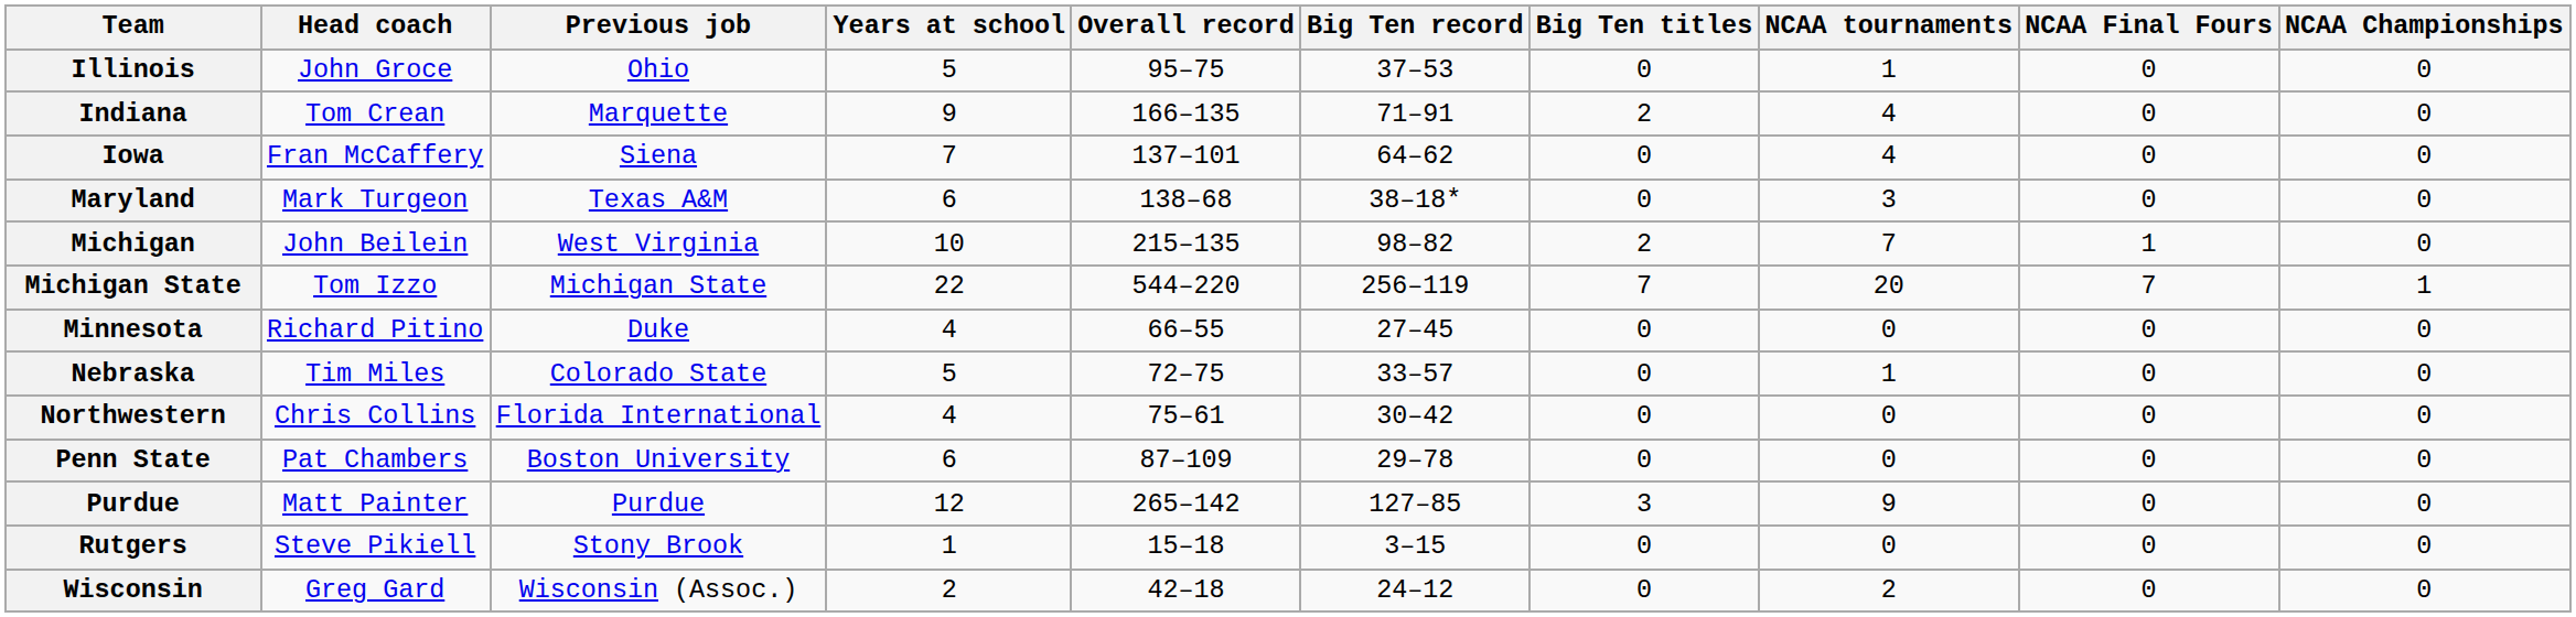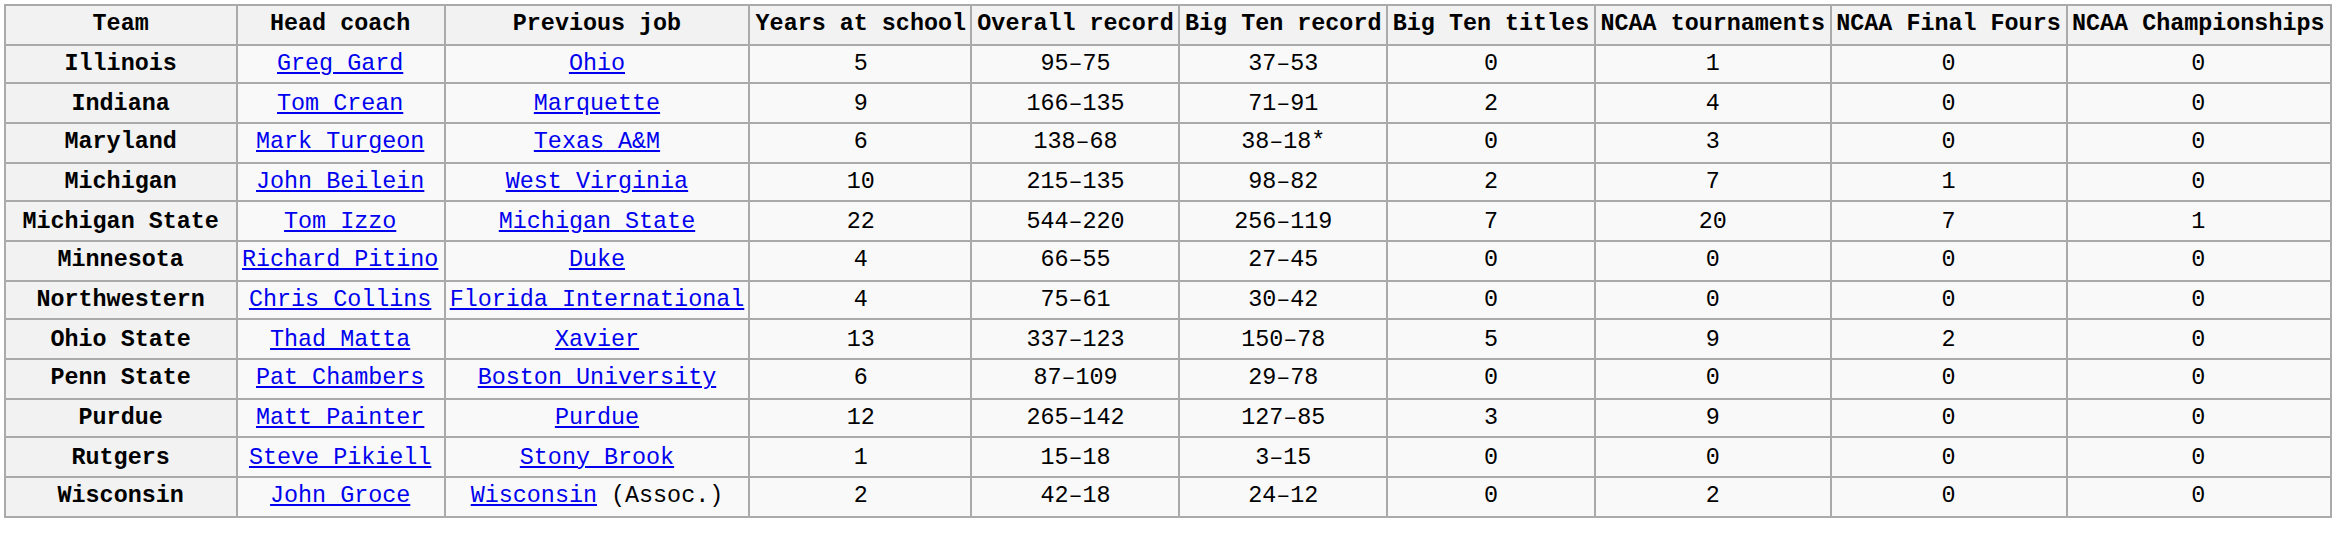Illinois | Head coach: John Groce -> Greg Gard
- row: Iowa | Fran McCaffery | Siena | 7 | 137–101 | 64–62 | 0 | 4 | 0 | 0
- row: Nebraska | Tim Miles | Colorado State | 5 | 72–75 | 33–57 | 0 | 1 | 0 | 0
+ row: Ohio State | Thad Matta | Xavier | 13 | 337–123 | 150–78 | 5 | 9 | 2 | 0
Wisconsin | Head coach: Greg Gard -> John Groce
